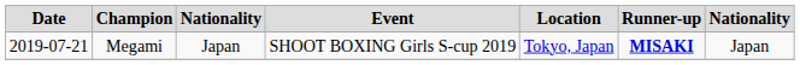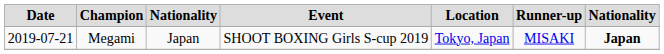Megami | Runner-up: bold -> normal
Megami | column 7: normal -> bold
